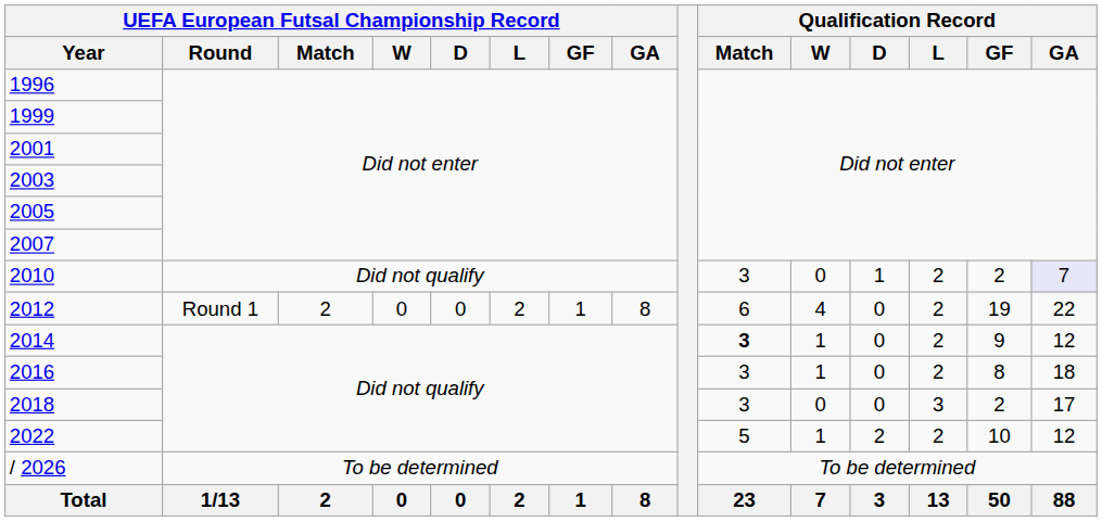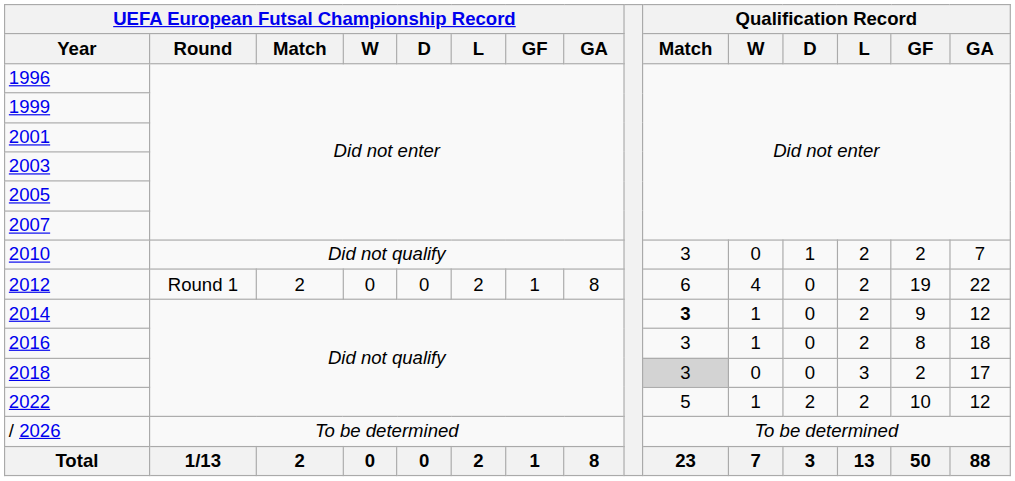2010 | Qualification Record / GA: lavender background -> no background
2018 | Qualification Record / Match: no background -> lightgrey background
